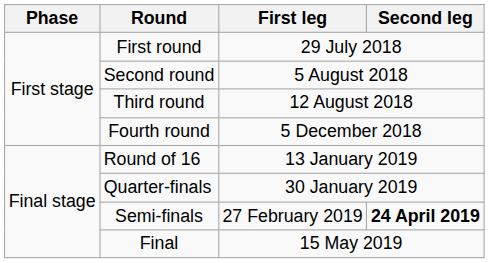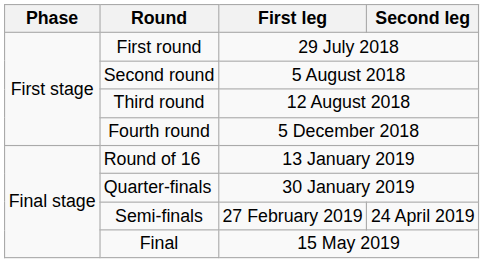Semi-finals | Second leg: bold -> normal
